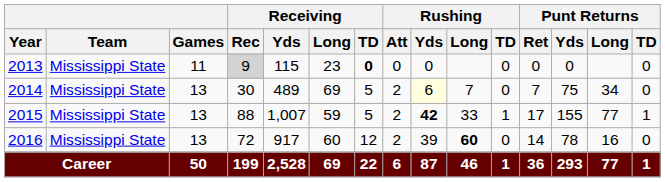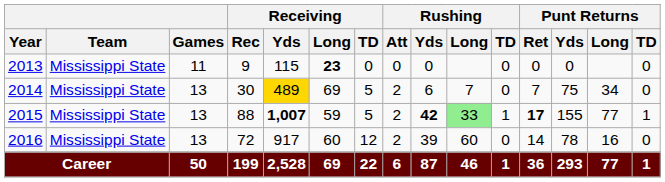2013 | Receiving / Rec: lightgrey background -> no background
2013 | Receiving / Long: normal -> bold
2013 | Receiving / TD: bold -> normal
2014 | Receiving / Yds: no background -> gold background
2014 | Rushing / Yds: lightyellow background -> no background
2015 | Receiving / Yds: normal -> bold
2015 | Rushing / Long: no background -> lightgreen background
2015 | Punt Returns / Ret: normal -> bold
2016 | Rushing / Long: bold -> normal
